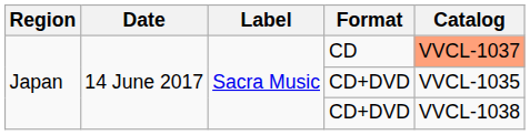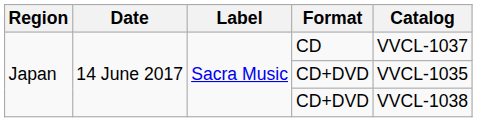CD | Catalog: lightsalmon background -> no background
